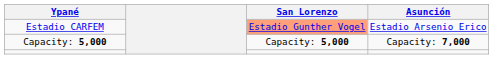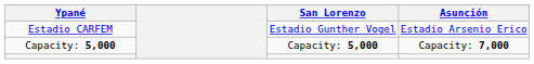Estadio CARFEM | San Lorenzo: lightsalmon background -> no background
